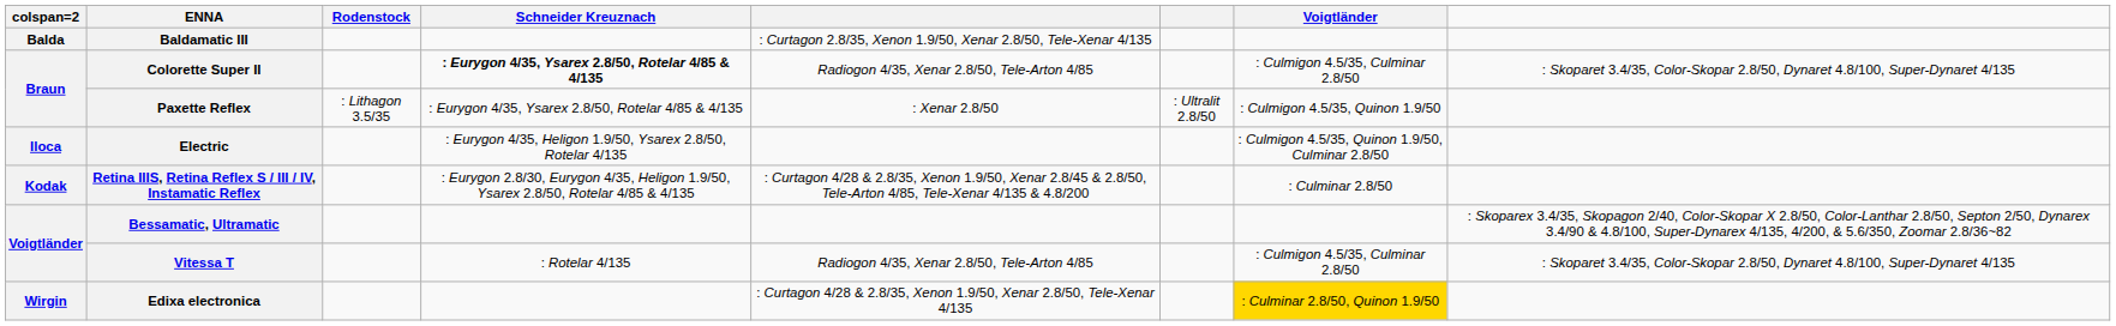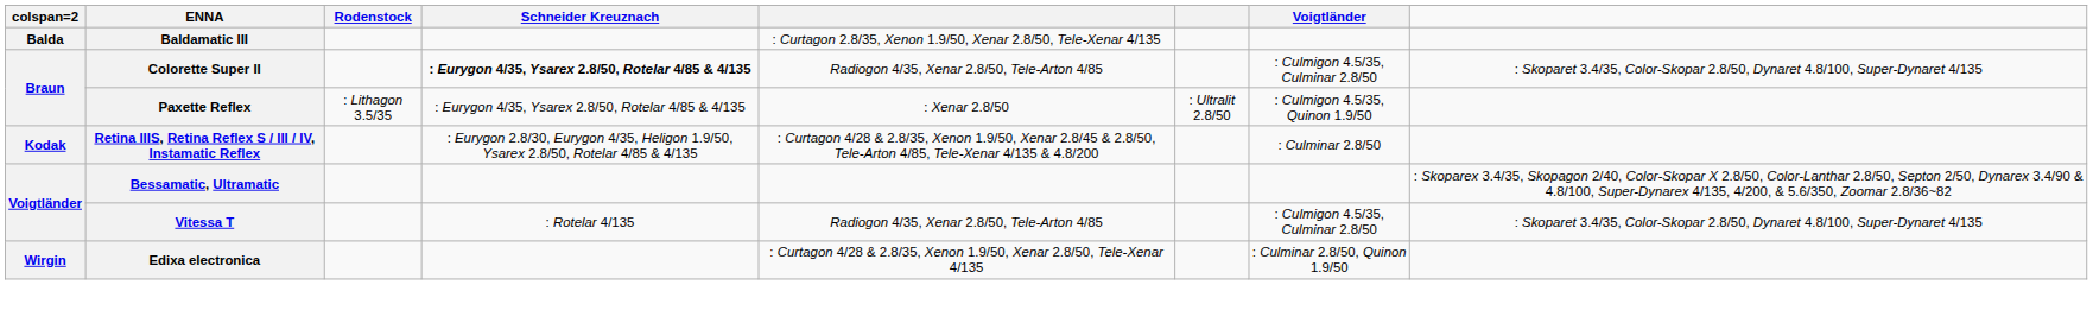- row: Iloca | Electric | : Eurygon 4/35, Heligon 1.9/50, Ysarex 2.8/50, Rotelar 4/135 | : Culmigon 4.5/35, Quinon 1.9/50, Culminar 2.8/50
Edixa electronica | Voigtländer: gold background -> no background
